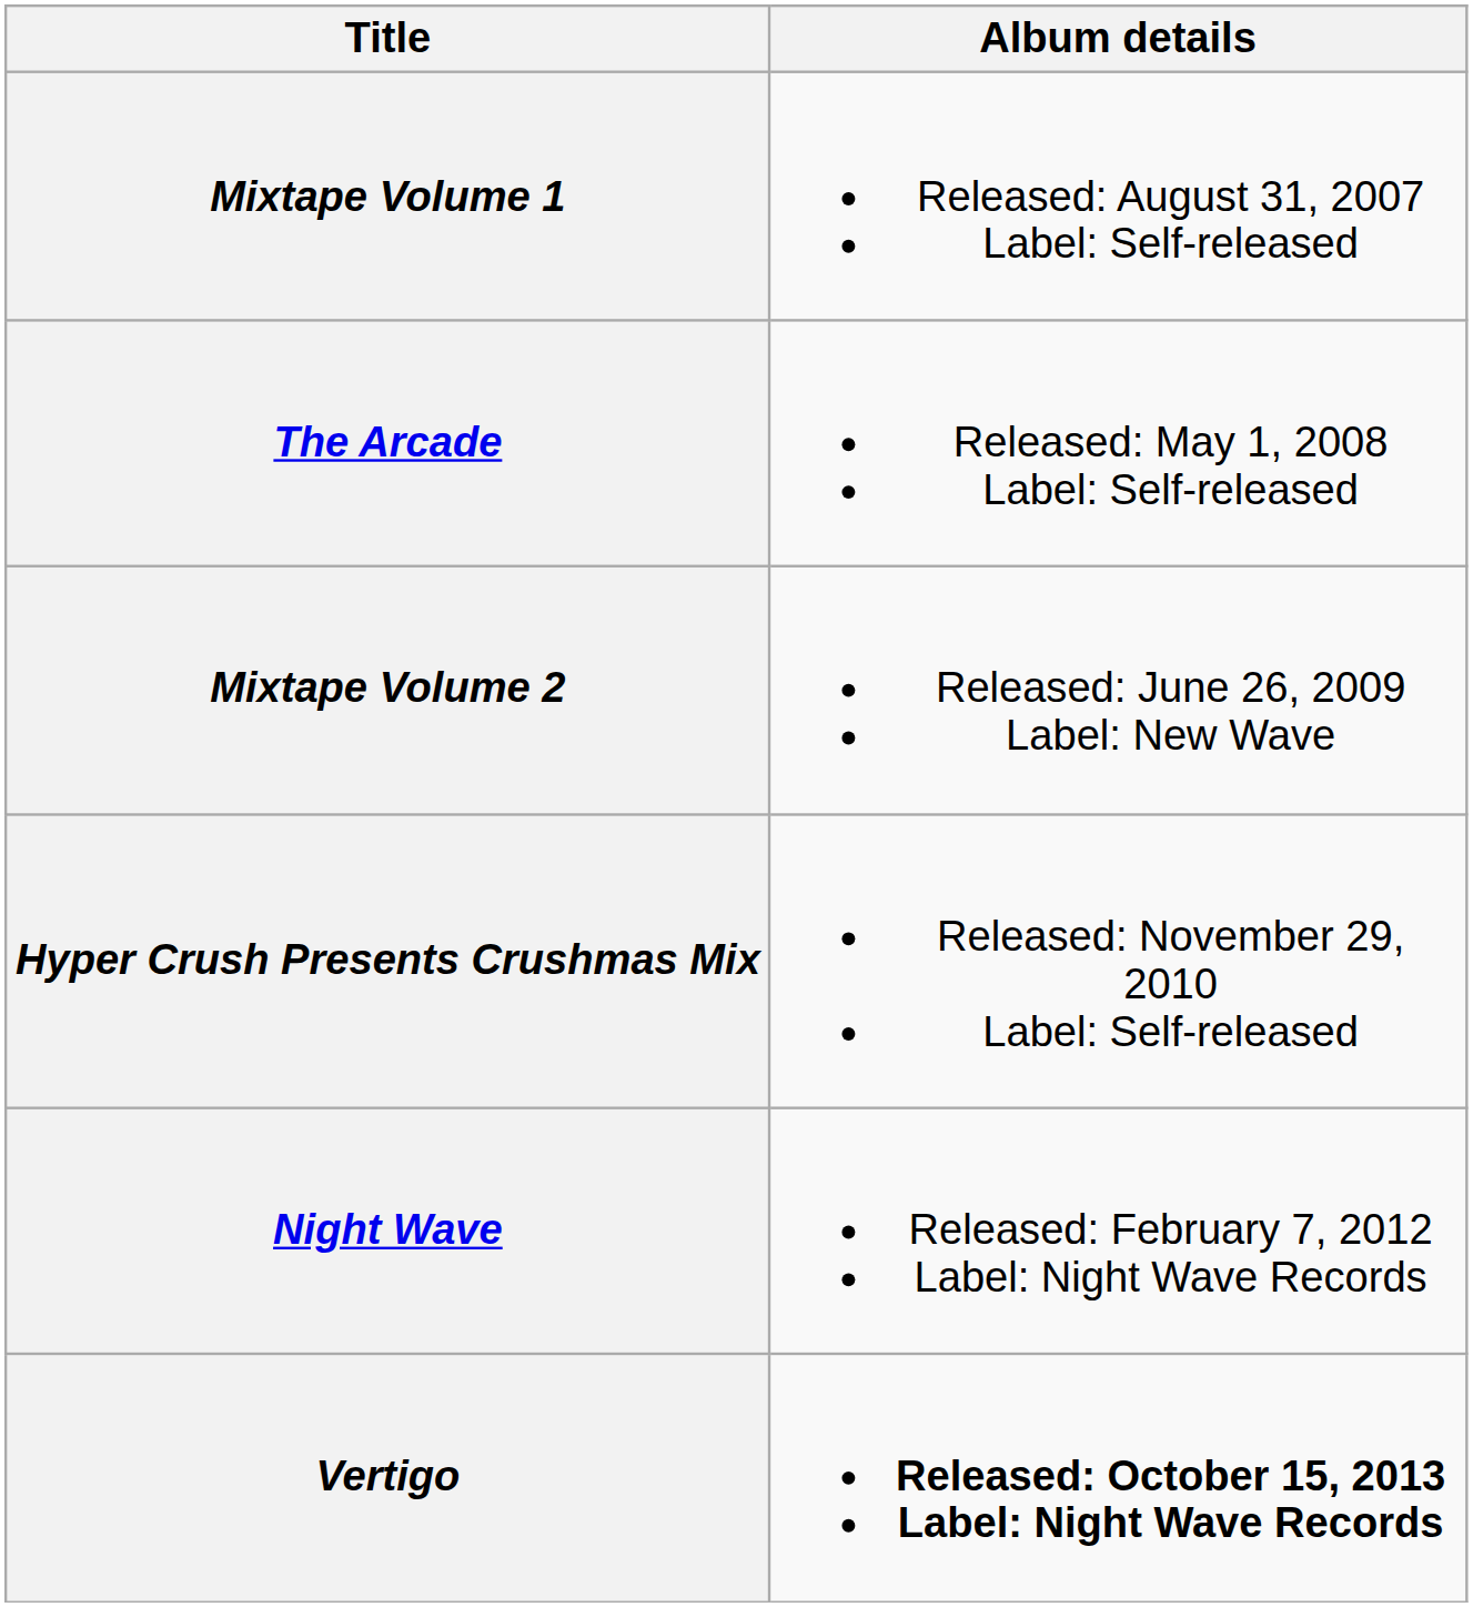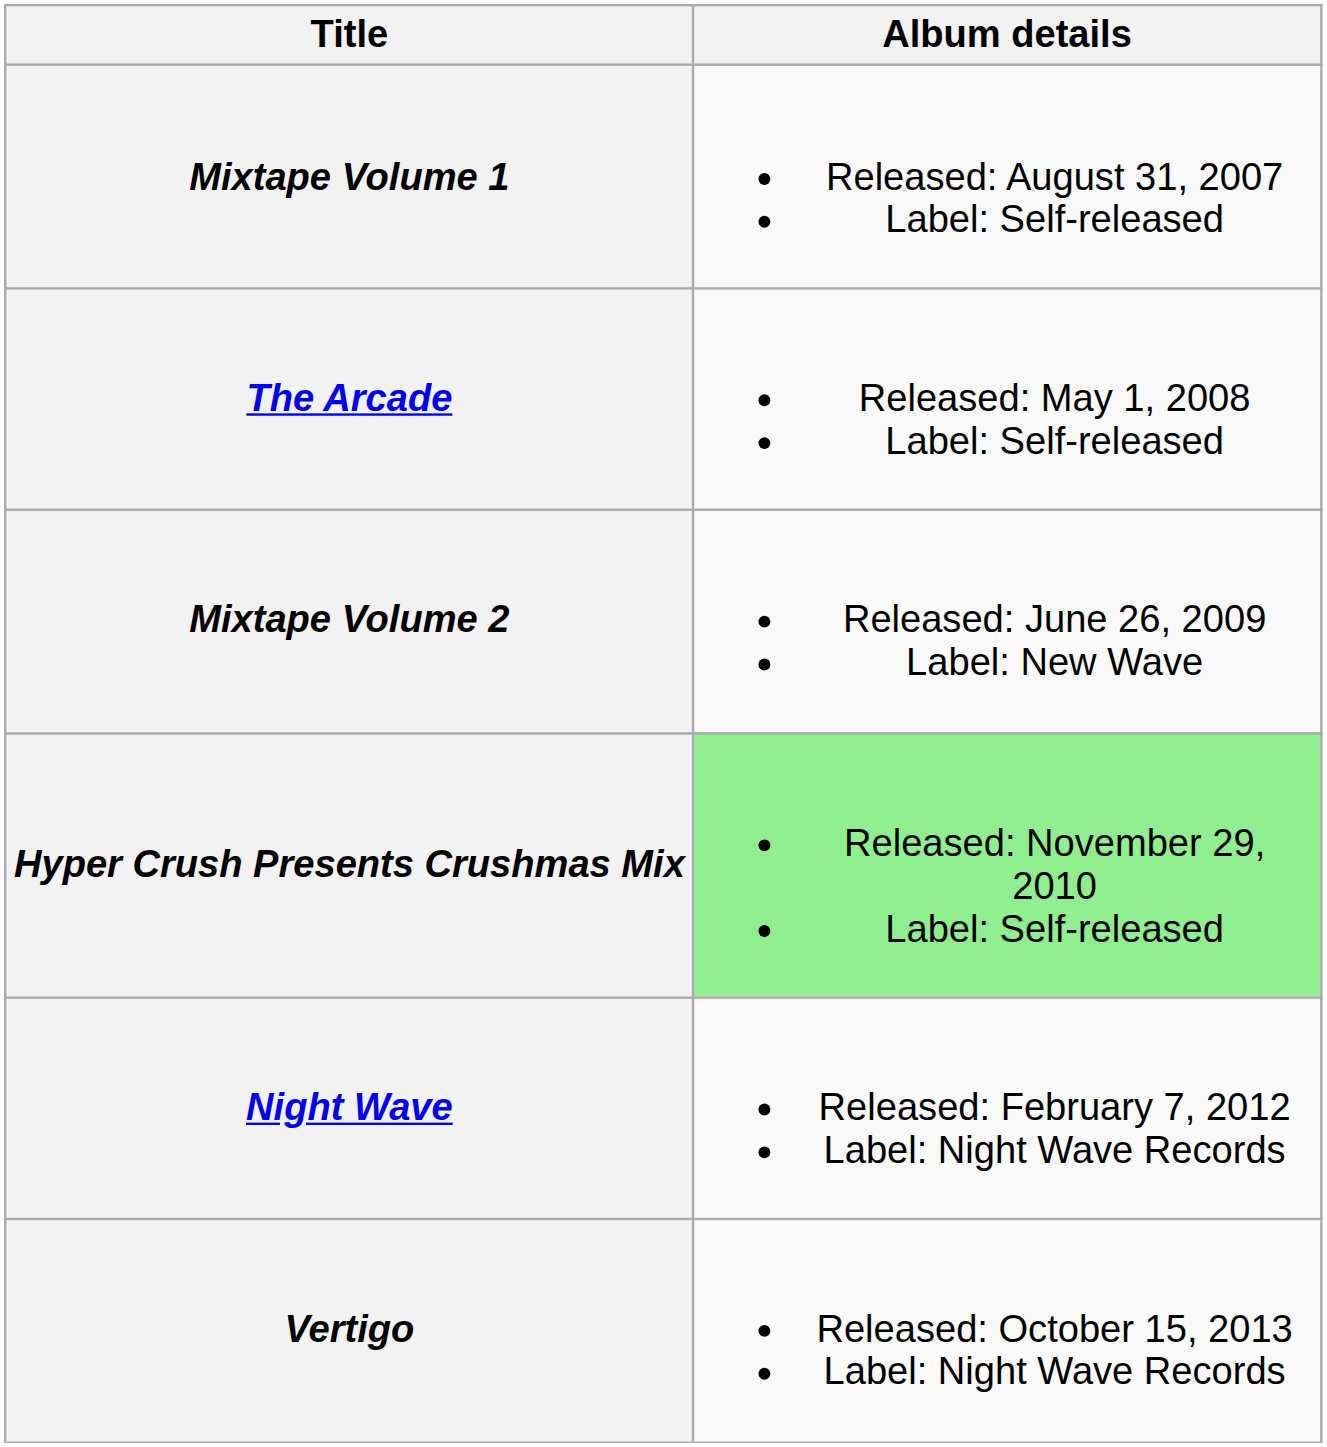Hyper Crush Presents Crushmas Mix | Album details: no background -> lightgreen background
Vertigo | Album details: bold -> normal
